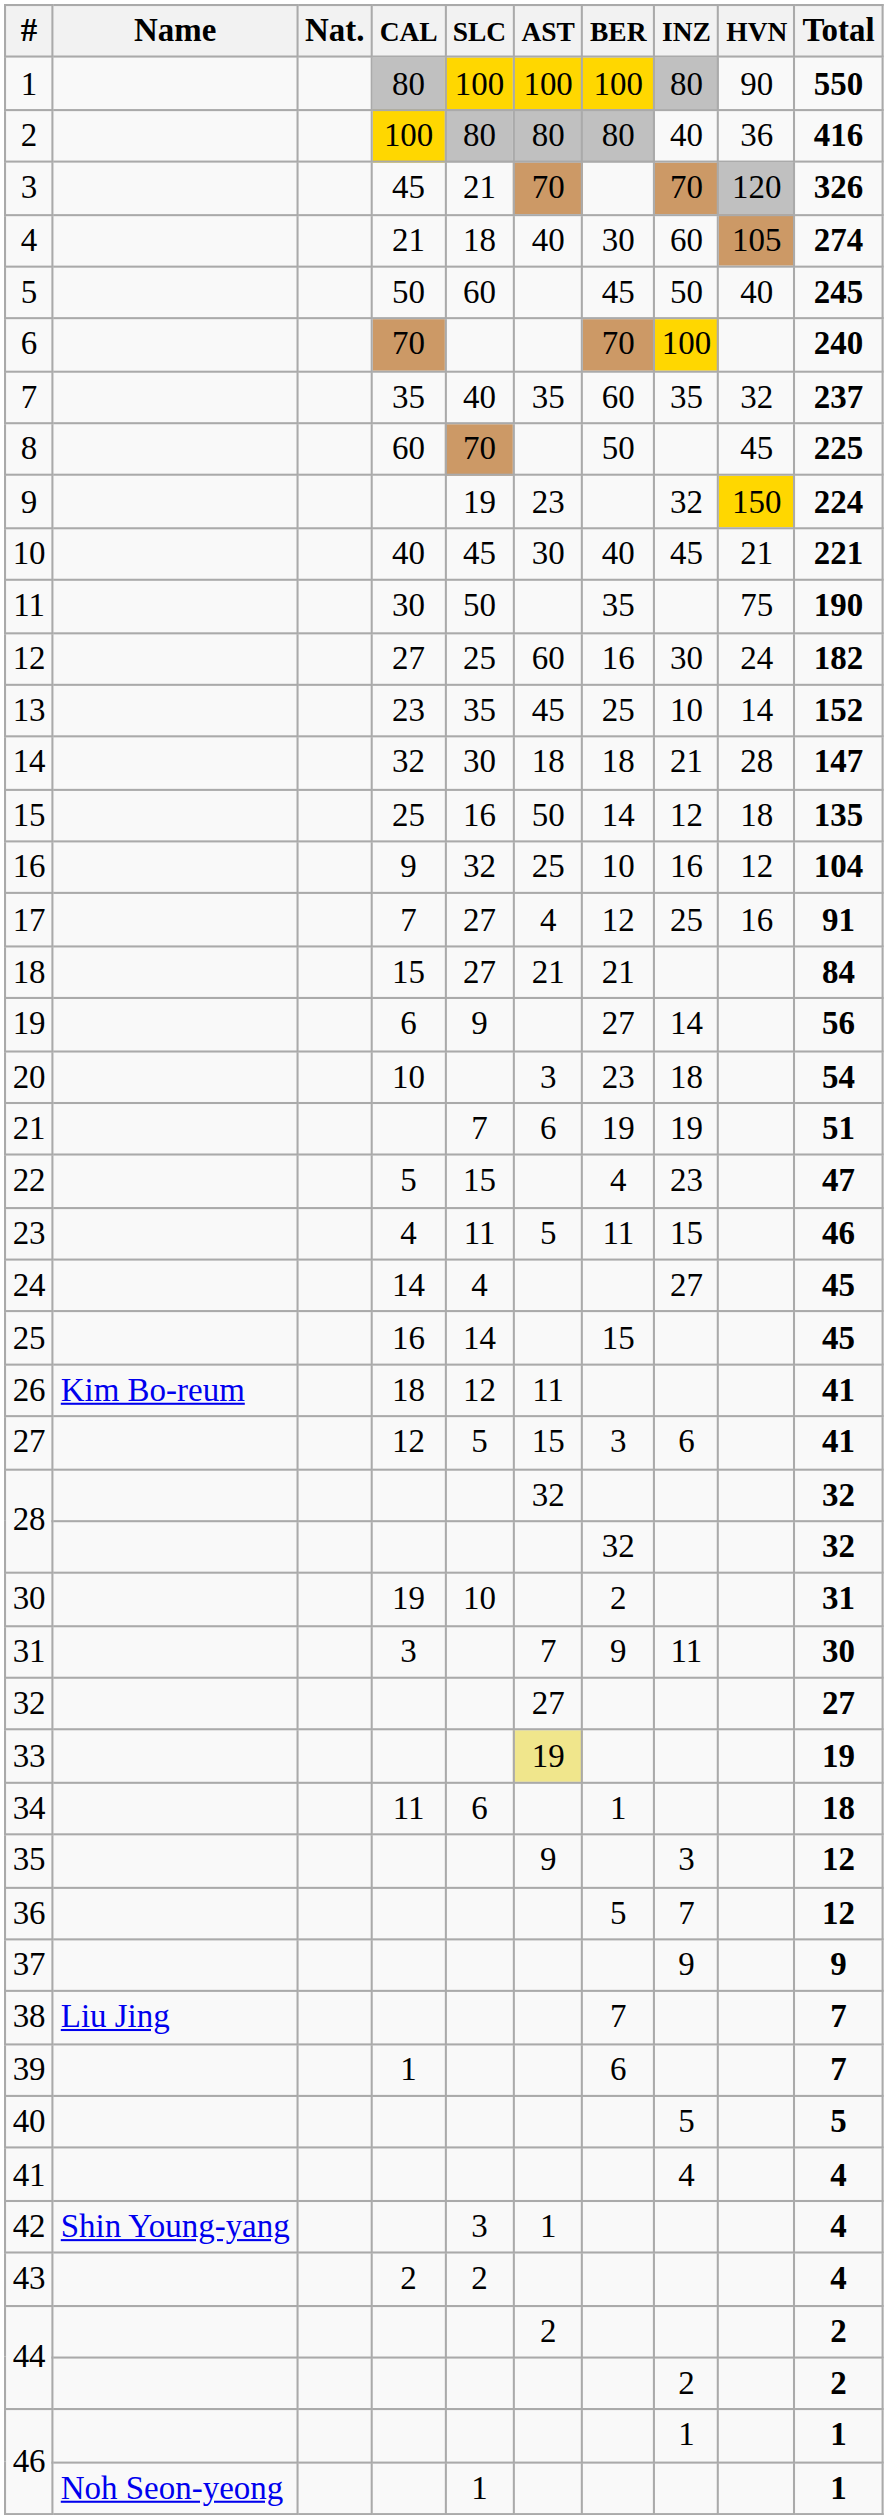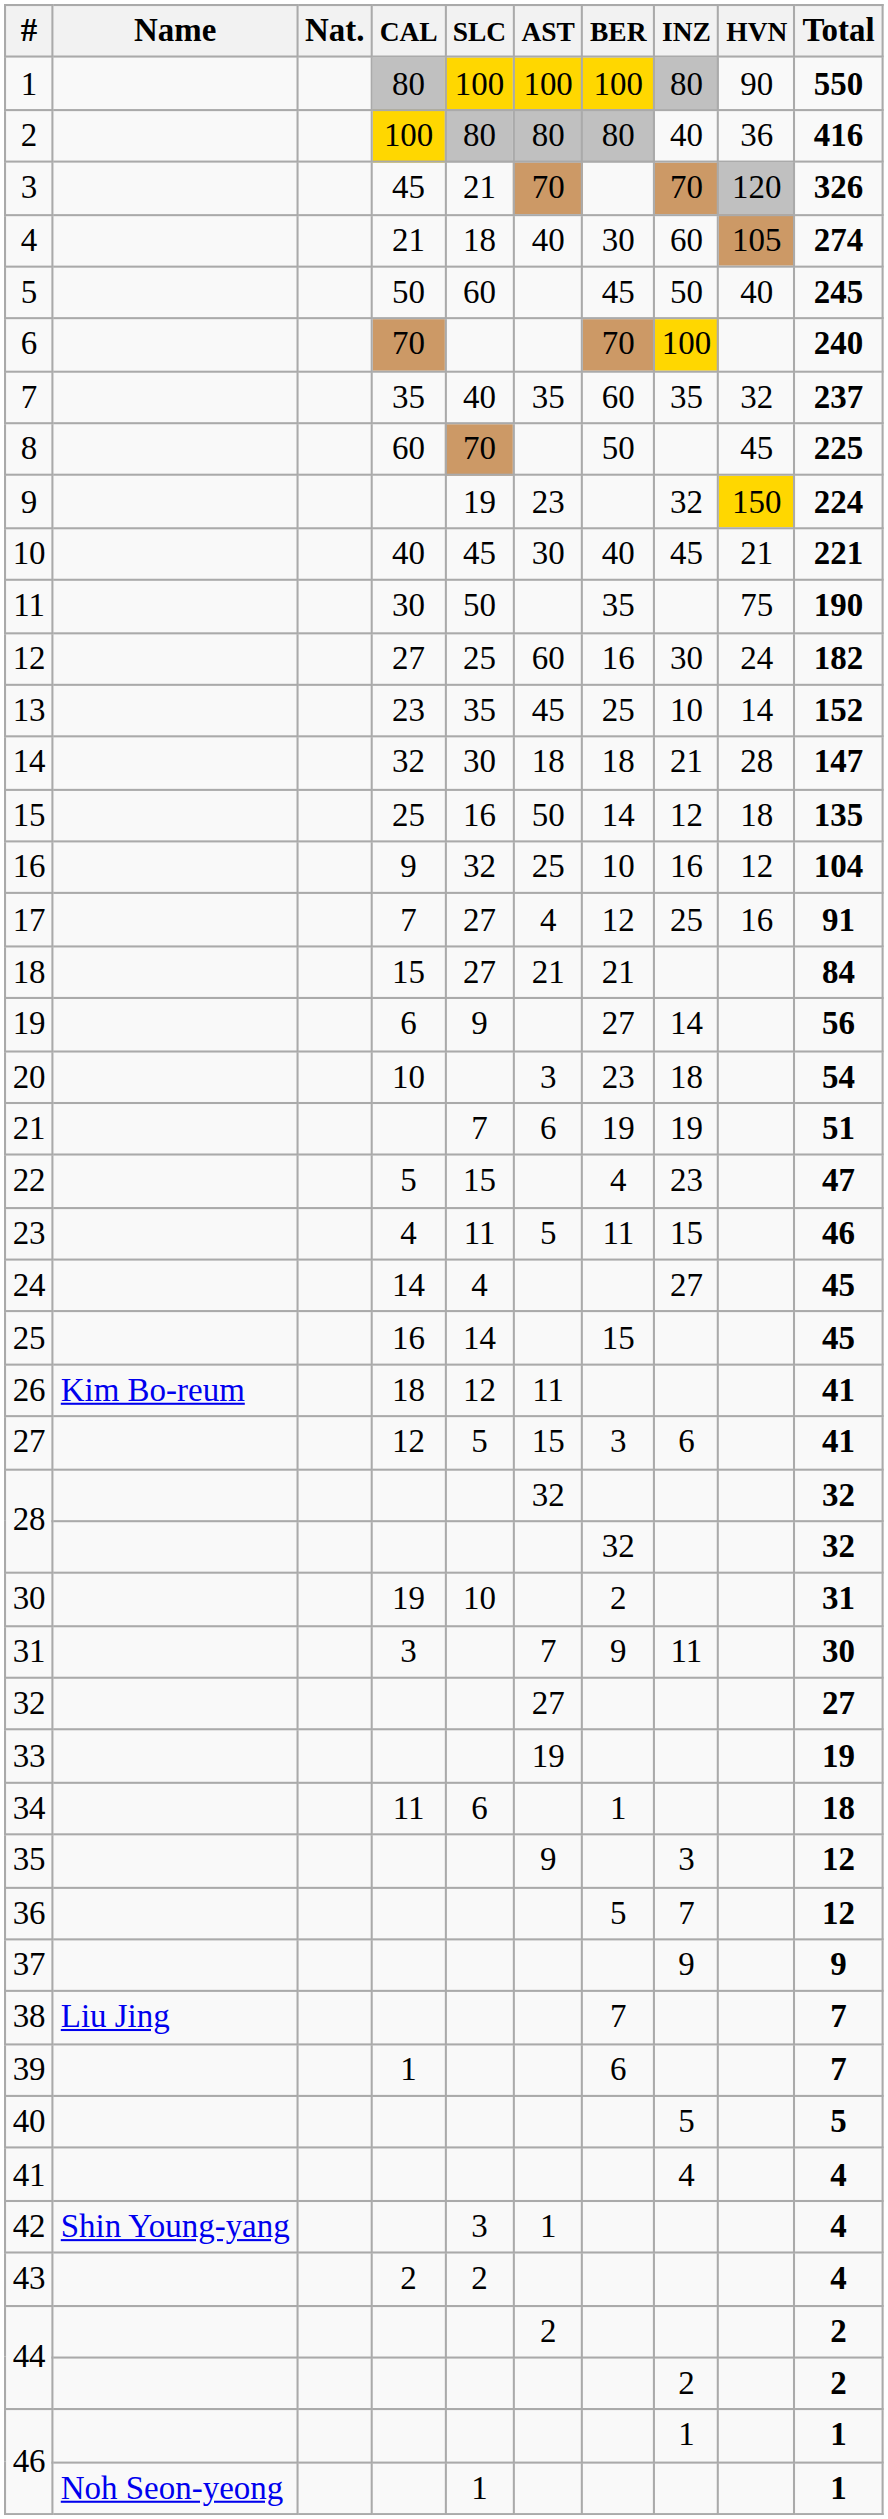33 | AST: khaki background -> no background
